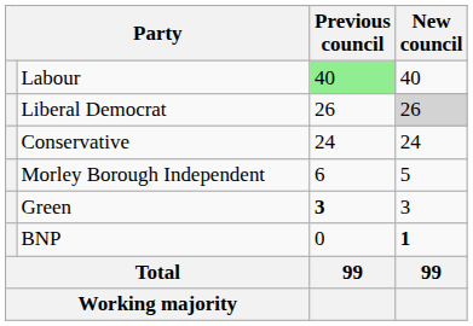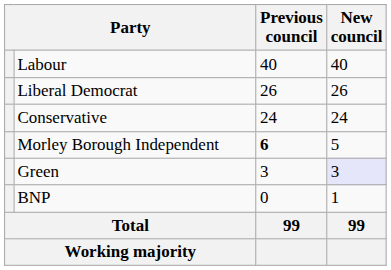Labour | Previous council: lightgreen background -> no background
Liberal Democrat | New council: lightgrey background -> no background
Morley Borough Independent | Previous council: normal -> bold
Green | Previous council: bold -> normal
Green | New council: no background -> lavender background
BNP | New council: bold -> normal
